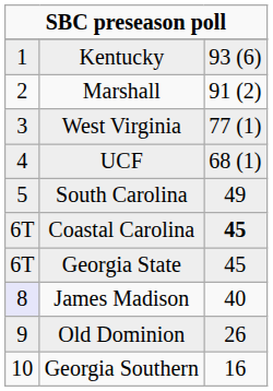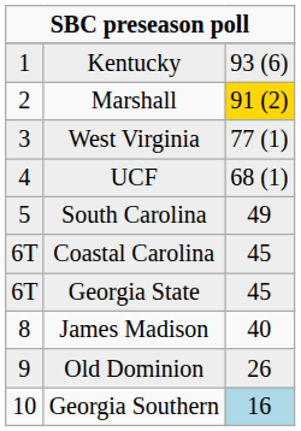Marshall | column 3: no background -> gold background
Coastal Carolina | column 3: bold -> normal
James Madison | column 1: lavender background -> no background
Georgia Southern | column 3: no background -> lightblue background
